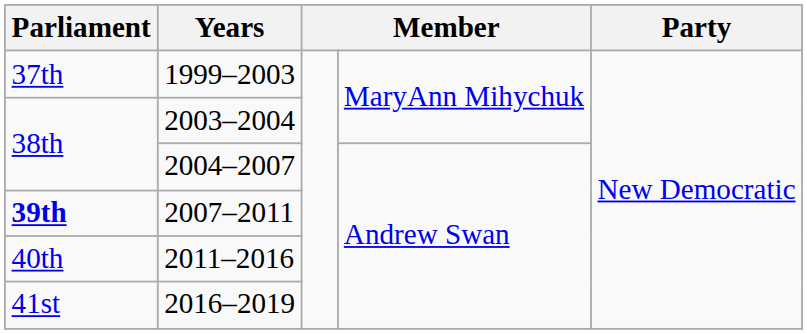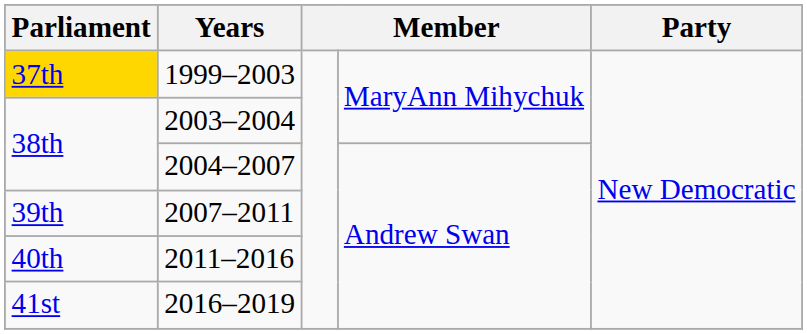1999–2003 | Parliament: no background -> gold background
2007–2011 | Parliament: bold -> normal
